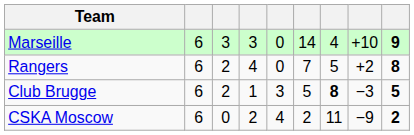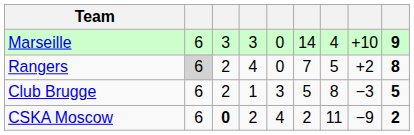Rangers | column 2: no background -> lightgrey background
Club Brugge | column 7: bold -> normal
CSKA Moscow | column 3: normal -> bold
